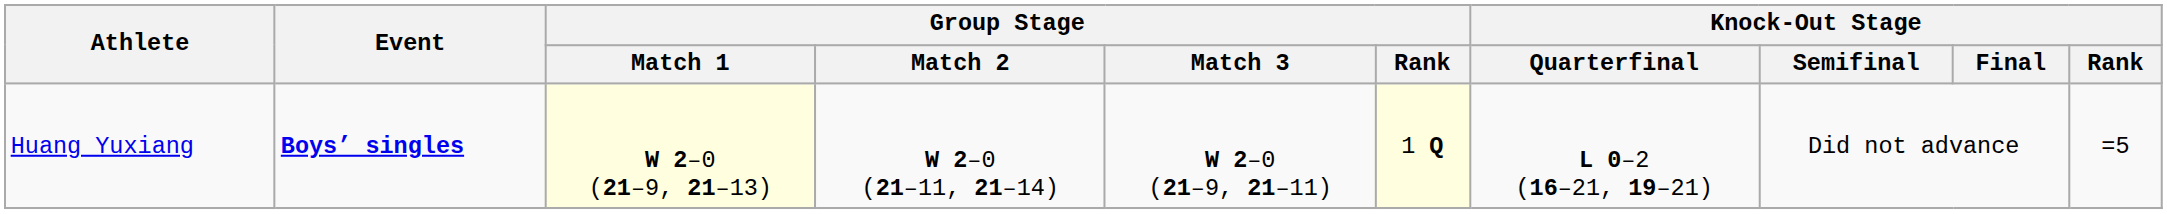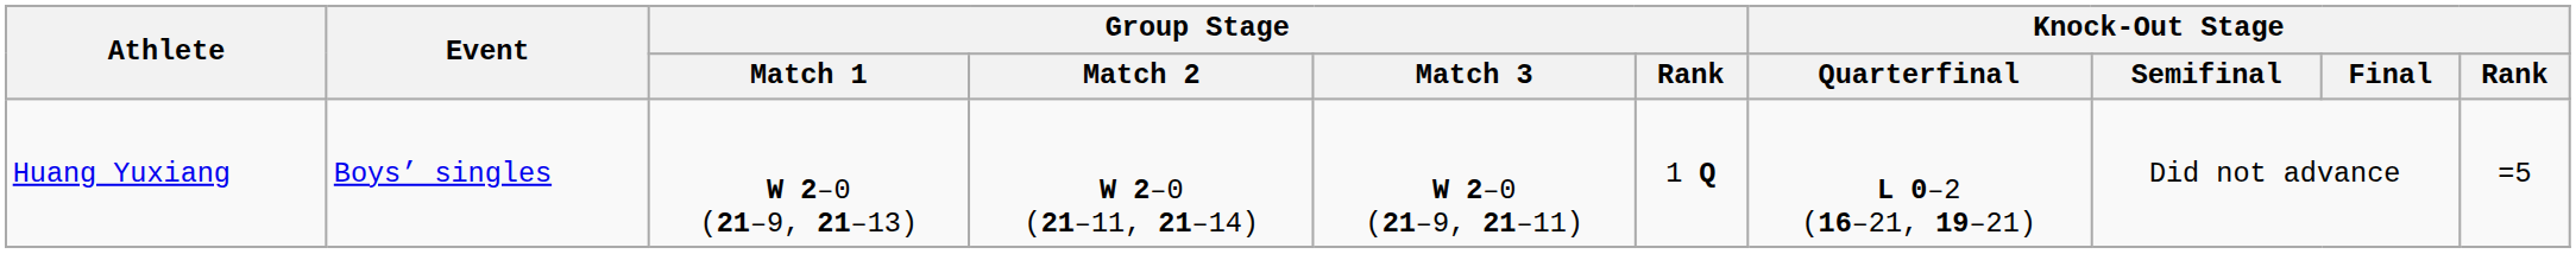Huang Yuxiang | Event: bold -> normal
Huang Yuxiang | Group Stage / Match 1: lightyellow background -> no background
Huang Yuxiang | Group Stage / Rank: lightyellow background -> no background
